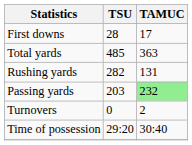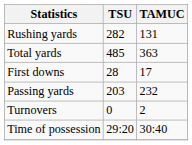rows swapped: First downs <-> Rushing yards
Passing yards | TAMUC: lightgreen background -> no background
